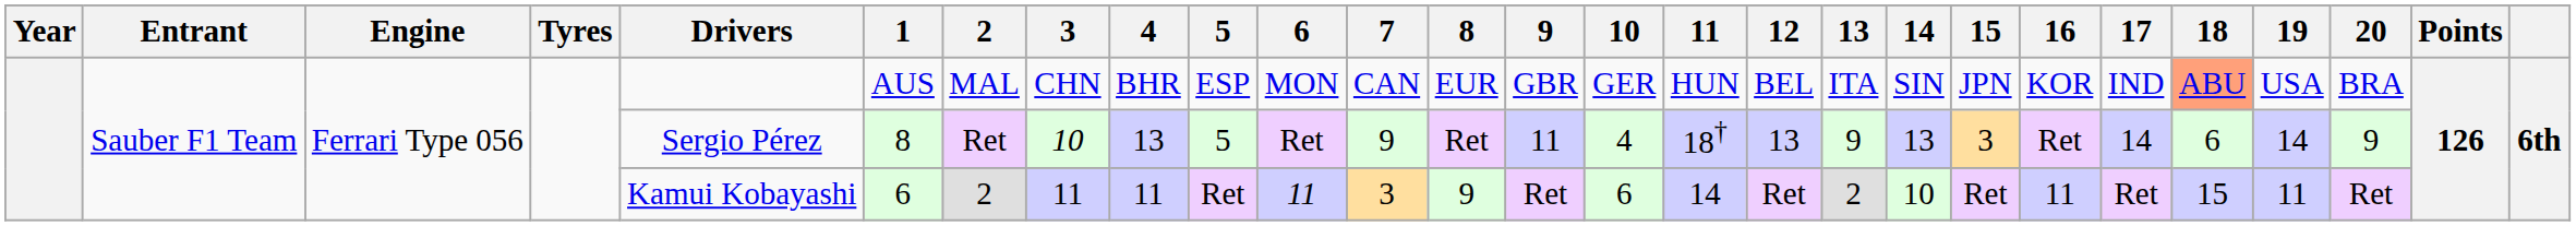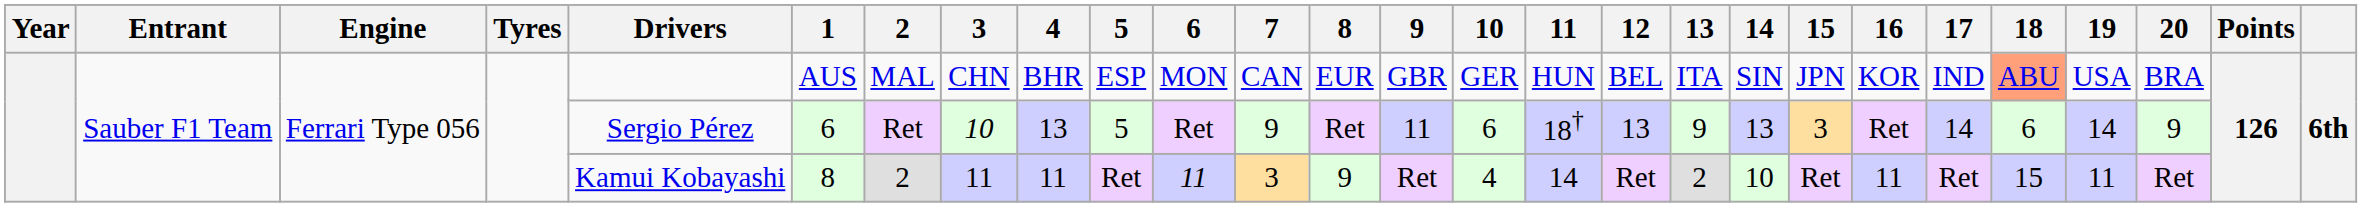row 3 | 1: 8 -> 6
row 3 | 10: 4 -> 6
row 4 | 1: 6 -> 8
row 4 | 10: 6 -> 4
